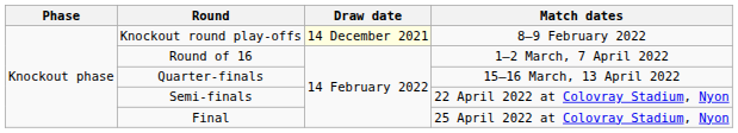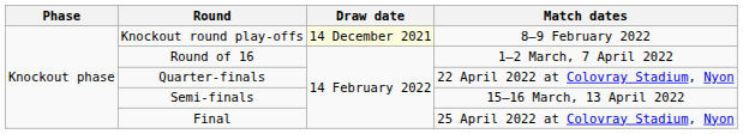Quarter-finals | Match dates: 15–16 March, 13 April 2022 -> 22 April 2022 at Colovray Stadium, Nyon
Semi-finals | Match dates: 22 April 2022 at Colovray Stadium, Nyon -> 15–16 March, 13 April 2022
